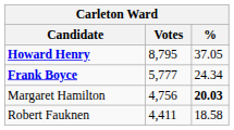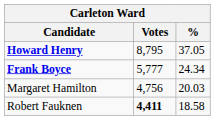Margaret Hamilton | %: bold -> normal
Robert Fauknen | Votes: normal -> bold
